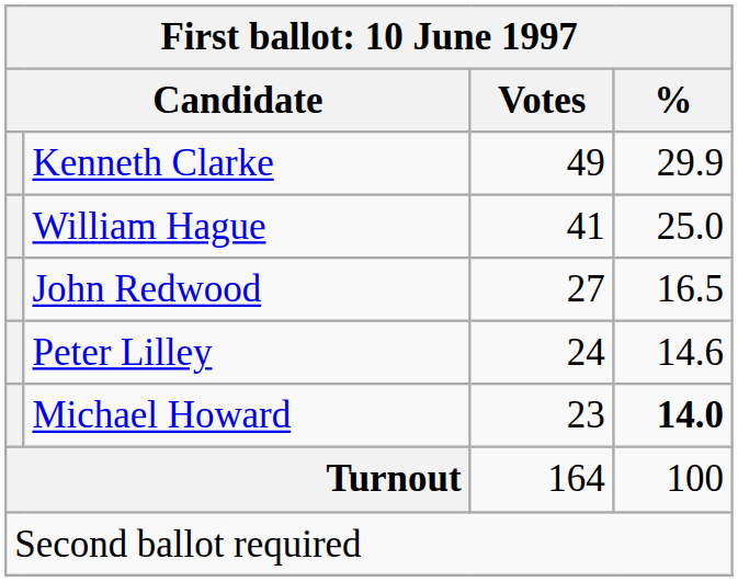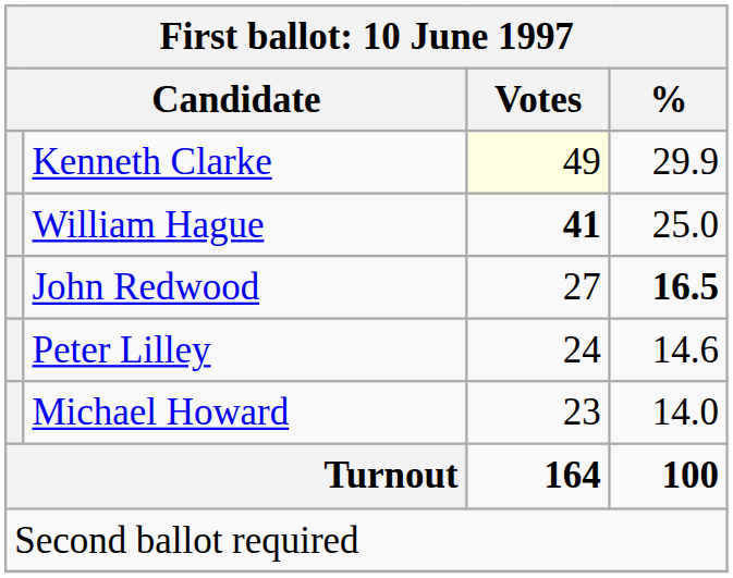Kenneth Clarke | Votes: no background -> lightyellow background
William Hague | Votes: normal -> bold
John Redwood | %: normal -> bold
Michael Howard | %: bold -> normal
Turnout | Votes: normal -> bold
Turnout | %: normal -> bold
